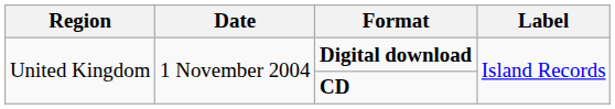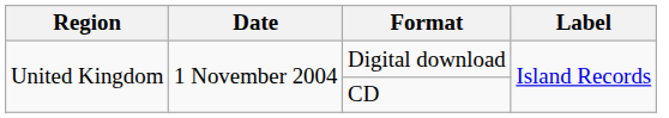Digital download | Format: bold -> normal
CD | Format: bold -> normal
